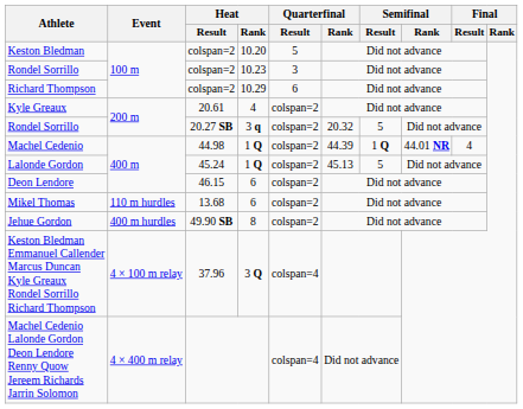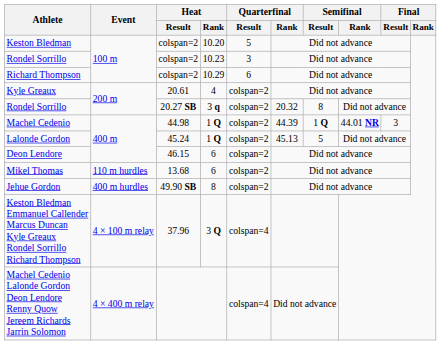Rondel Sorrillo / 20.27 SB | Semifinal / Result: 5 -> 8
Machel Cedenio | Final / Result: 4 -> 3
